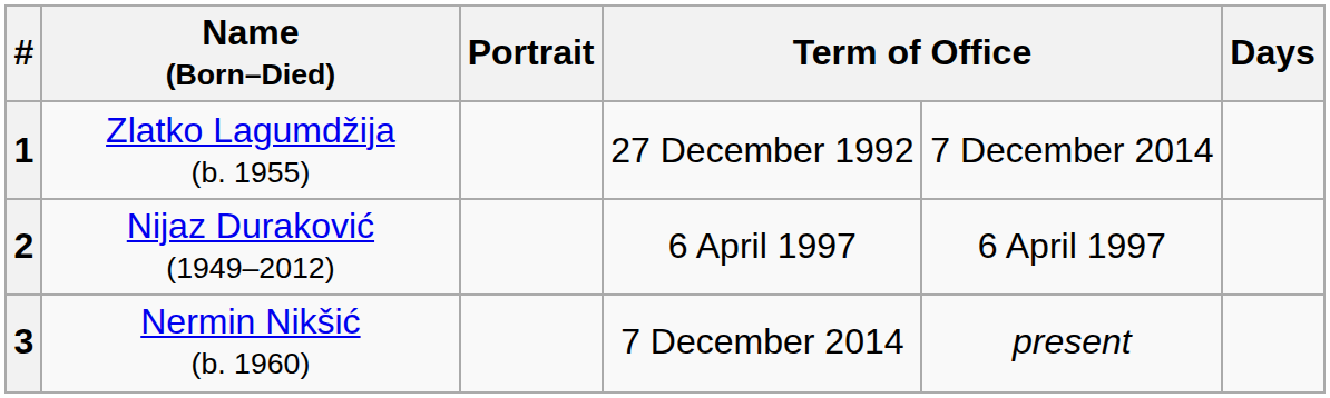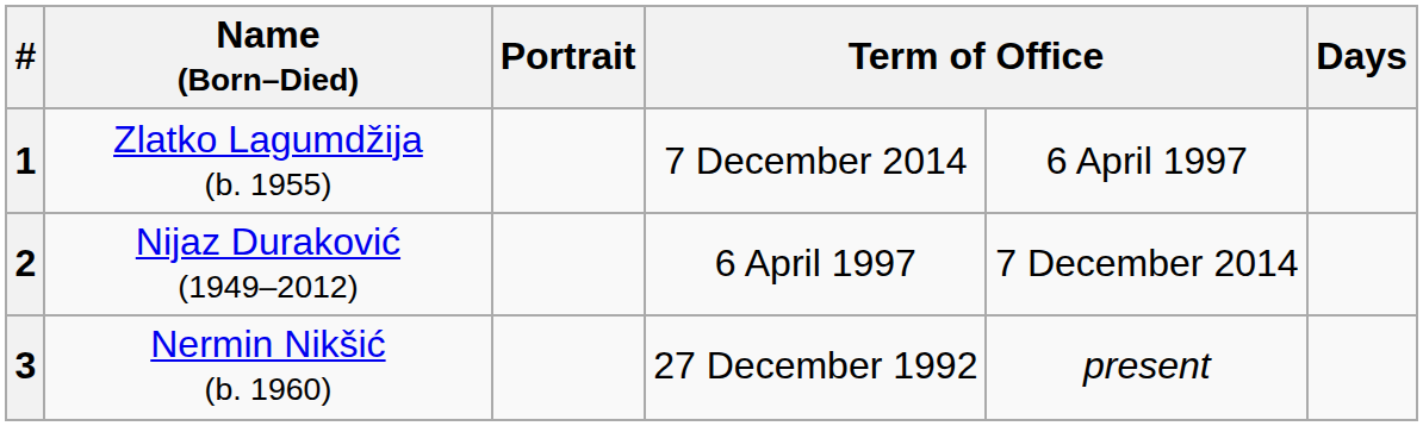1 | column 4: 27 December 1992 -> 7 December 2014
1 | column 5: 7 December 2014 -> 6 April 1997
2 | column 5: 6 April 1997 -> 7 December 2014
3 | column 4: 7 December 2014 -> 27 December 1992
